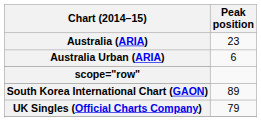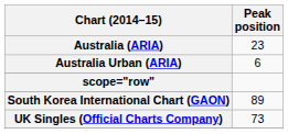UK Singles (Official Charts Company) | Peak position: 79 -> 73
